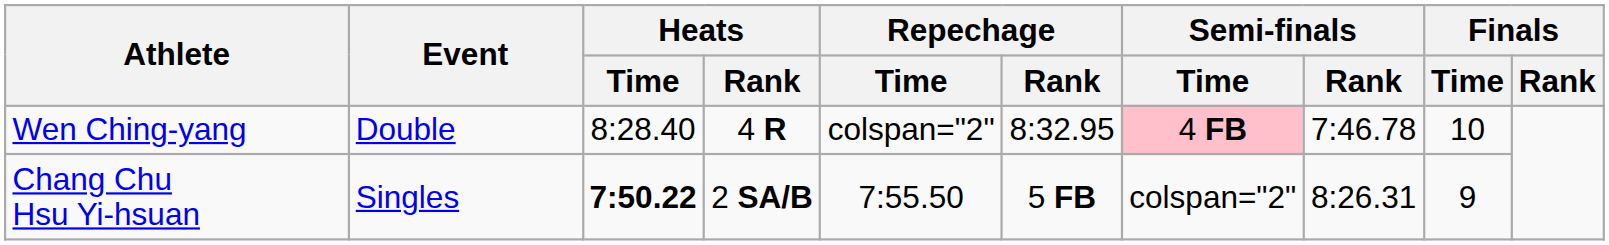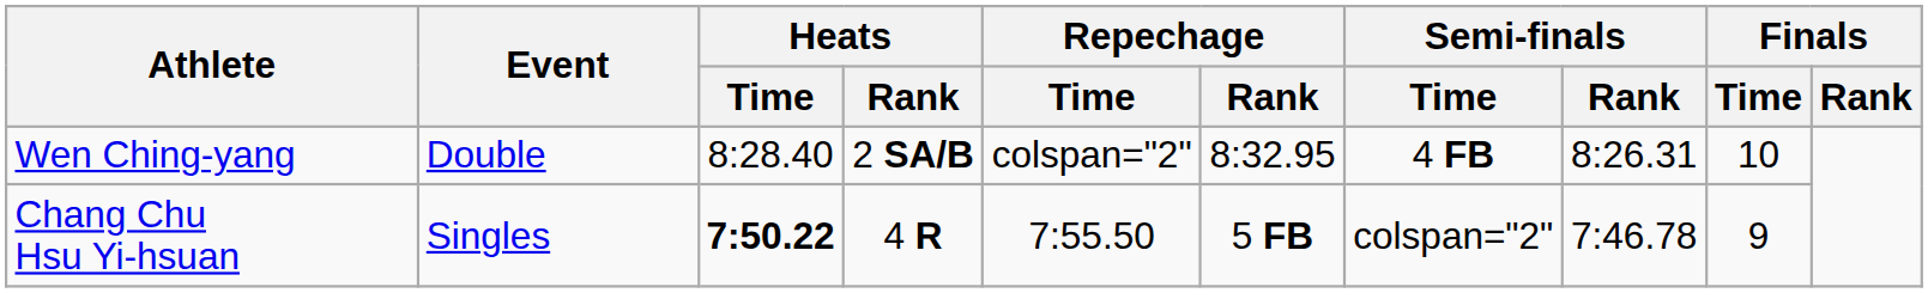Wen Ching-yang | Heats / Rank: 4 R -> 2 SA/B
Wen Ching-yang | Semi-finals / Time: pink background -> no background
Wen Ching-yang | Semi-finals / Rank: 7:46.78 -> 8:26.31
Chang Chu Hsu Yi-hsuan | Heats / Rank: 2 SA/B -> 4 R
Chang Chu Hsu Yi-hsuan | Semi-finals / Rank: 8:26.31 -> 7:46.78
